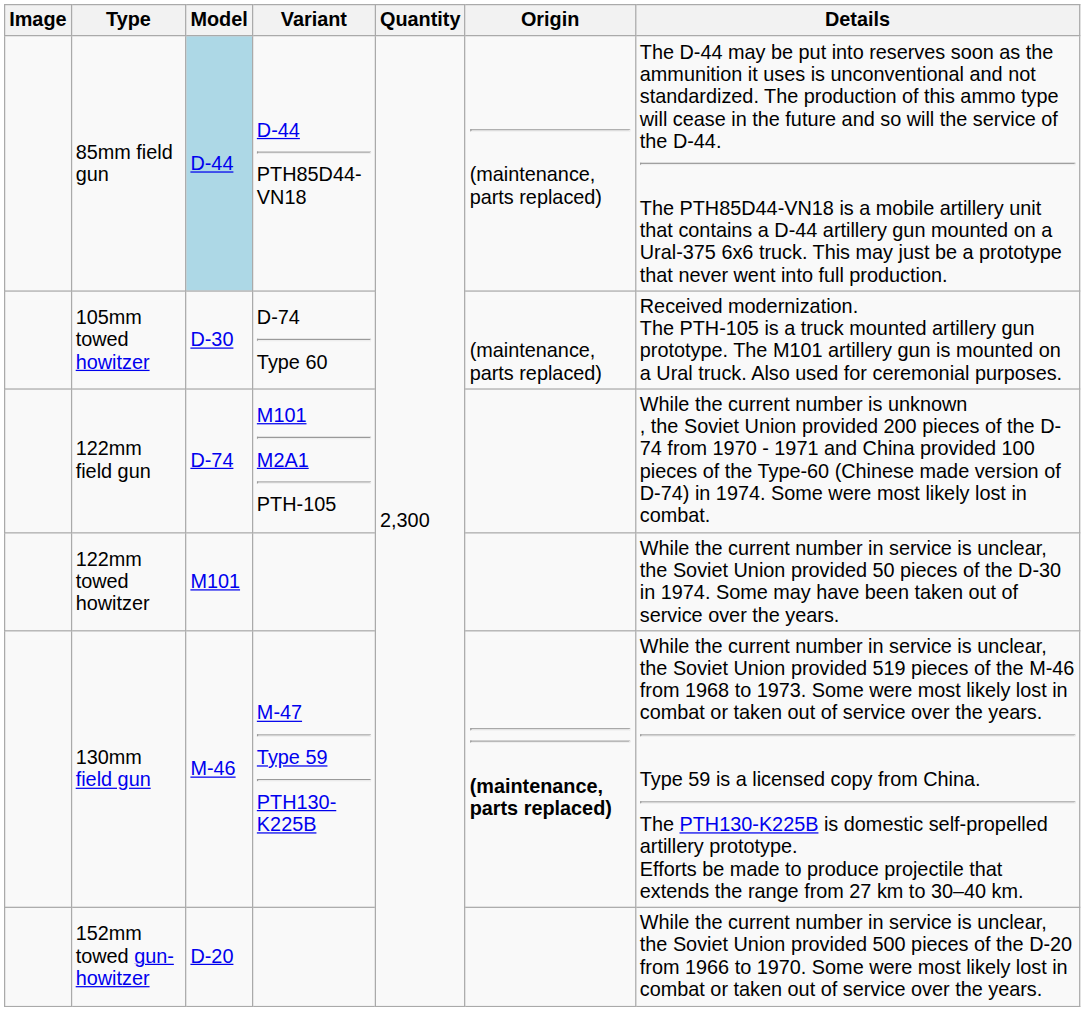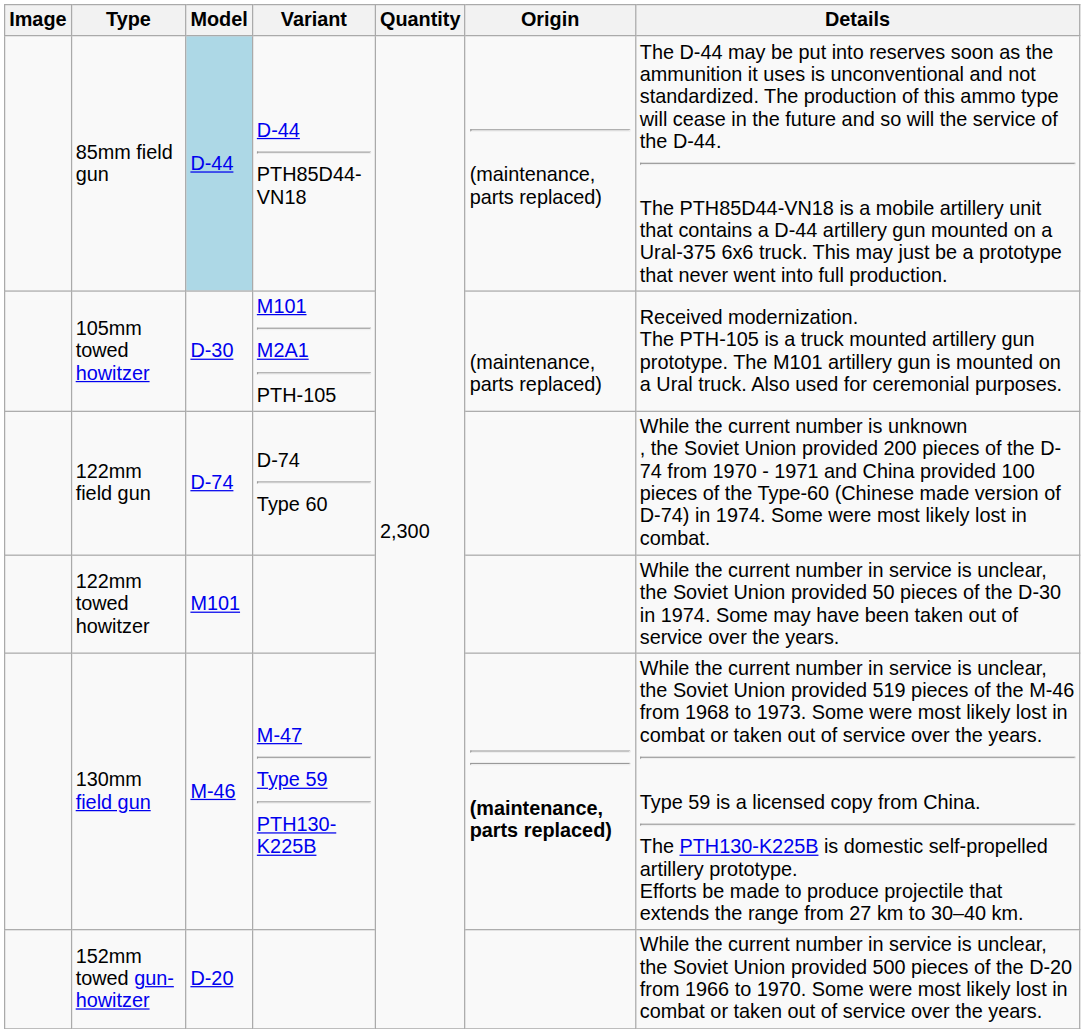105mm towed howitzer | Variant: D-74 Type 60 -> M101 M2A1 PTH-105
122mm field gun | Variant: M101 M2A1 PTH-105 -> D-74 Type 60
